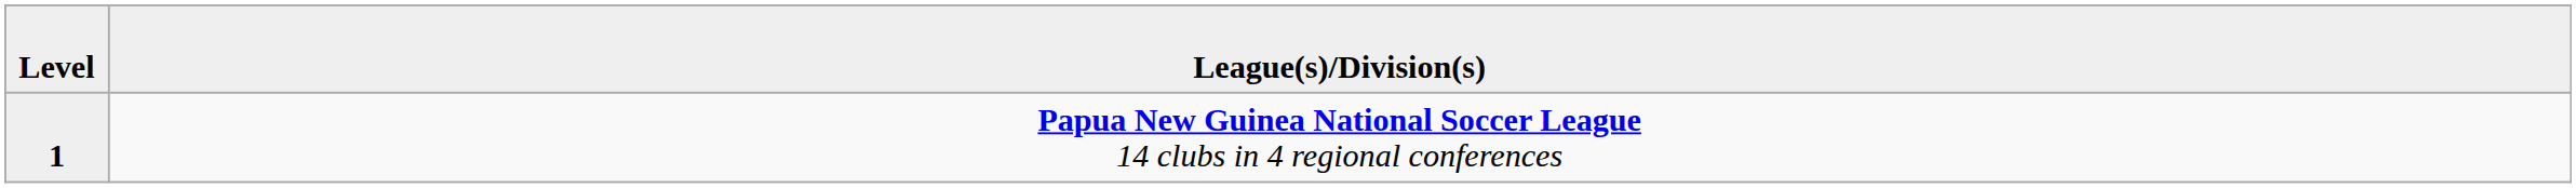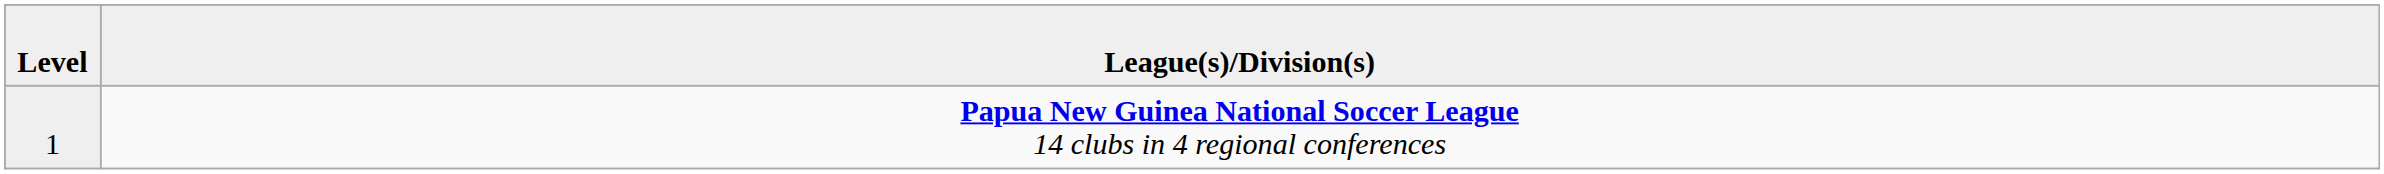row 2 | column 1: bold -> normal
